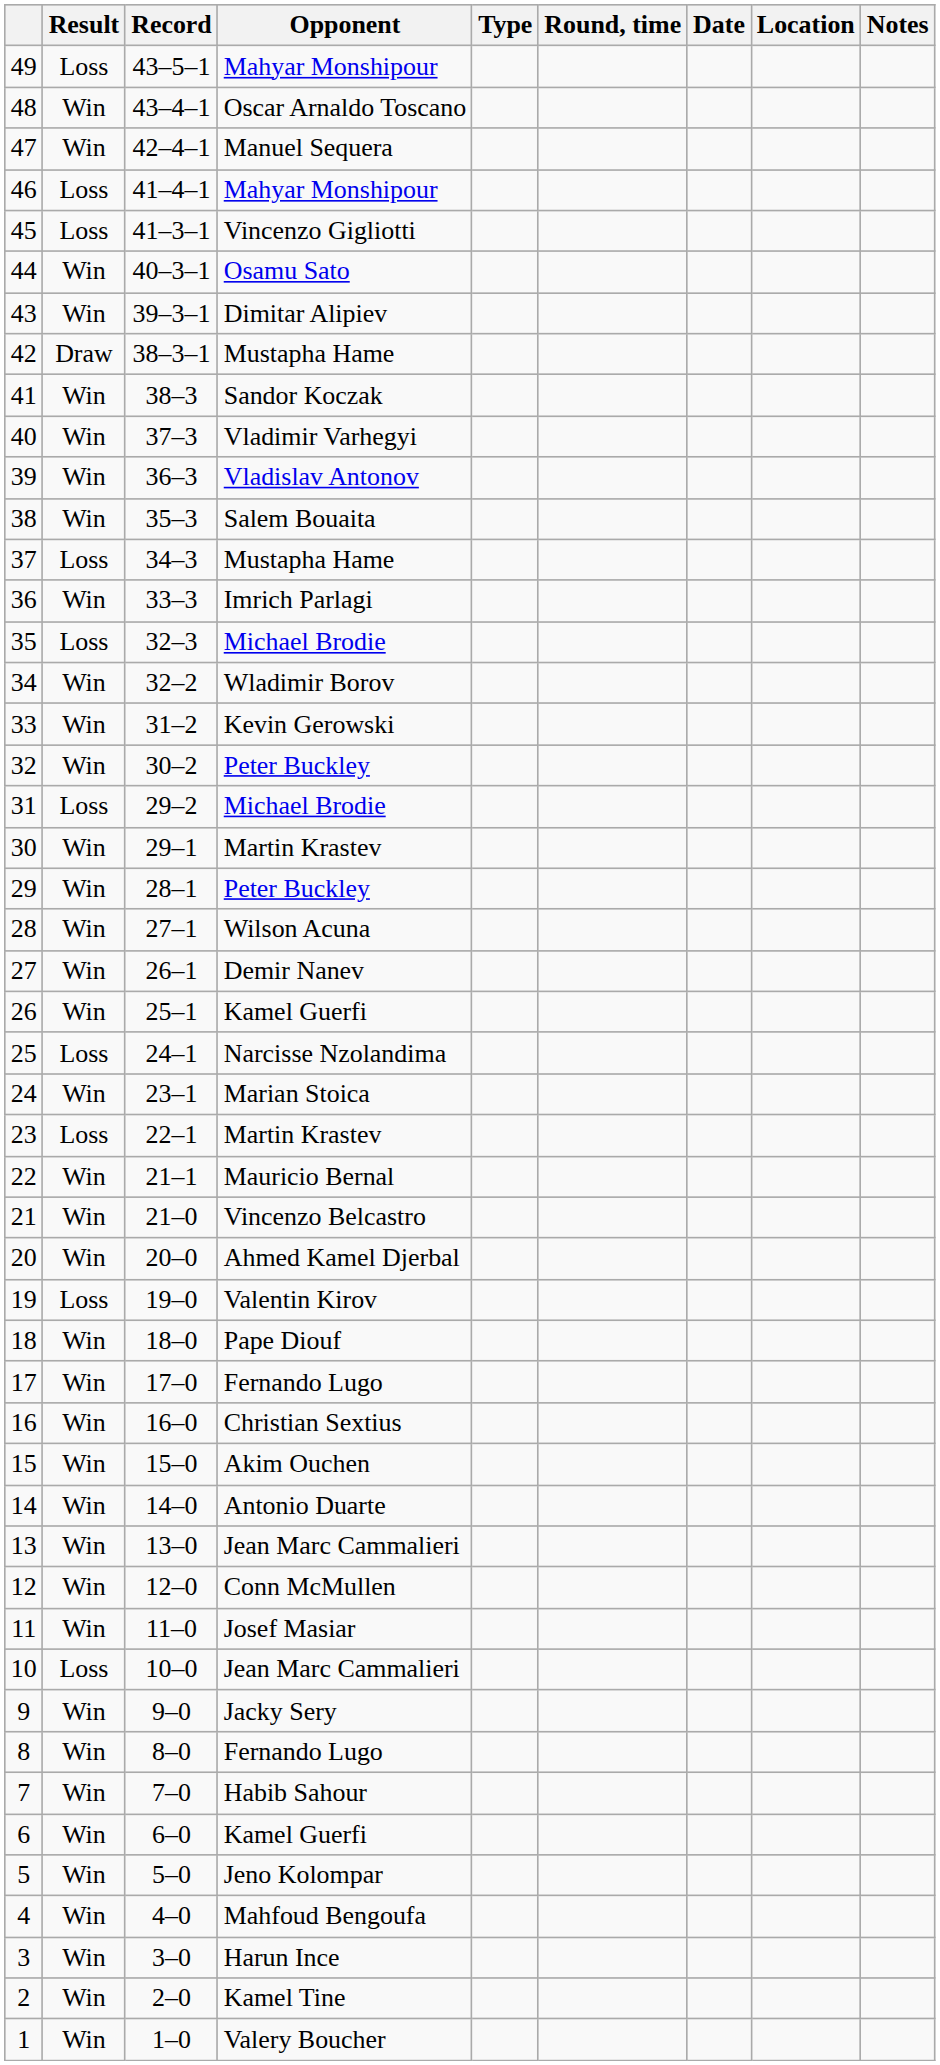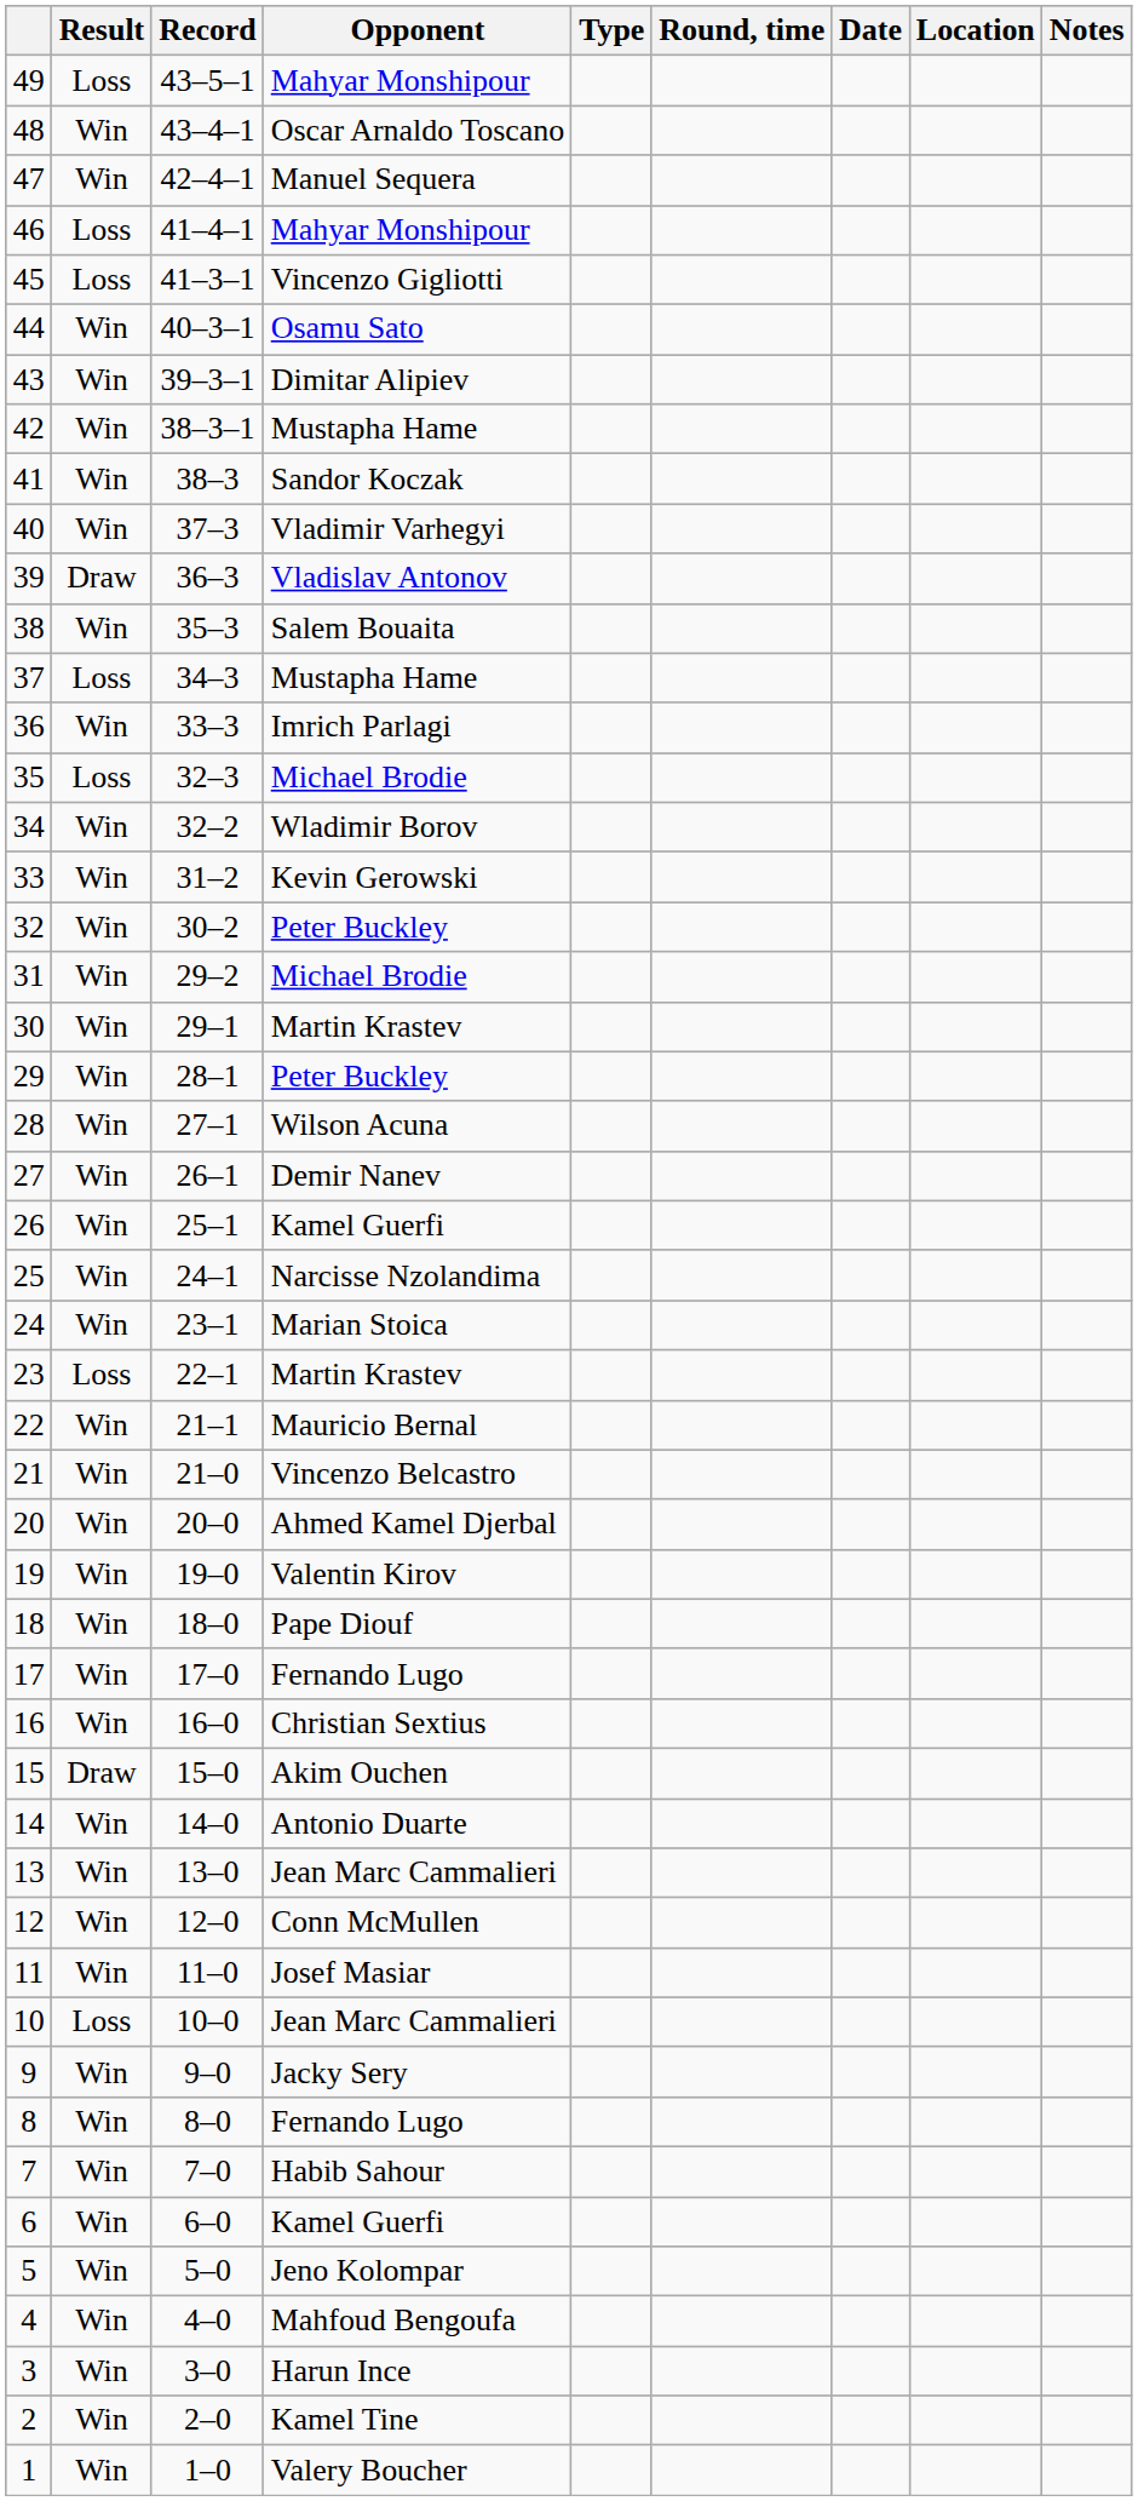42 | Result: Draw -> Win
39 | Result: Win -> Draw
31 | Result: Loss -> Win
25 | Result: Loss -> Win
19 | Result: Loss -> Win
15 | Result: Win -> Draw
